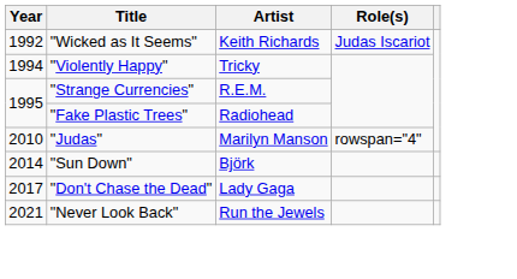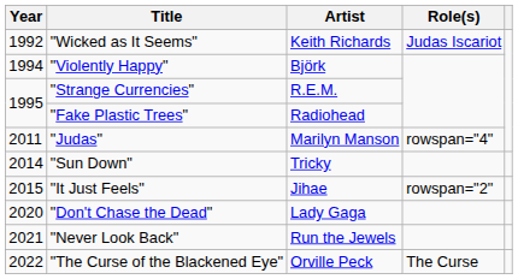"Violently Happy" | Artist: Tricky -> Björk
"Judas" | Year: 2010 -> 2011
"Sun Down" | Artist: Björk -> Tricky
+ row: 2015 | "It Just Feels" | Jihae | rowspan="2"
"Don't Chase the Dead" | Year: 2017 -> 2020
+ row: 2022 | "The Curse of the Blackened Eye" | Orville Peck | The Curse
